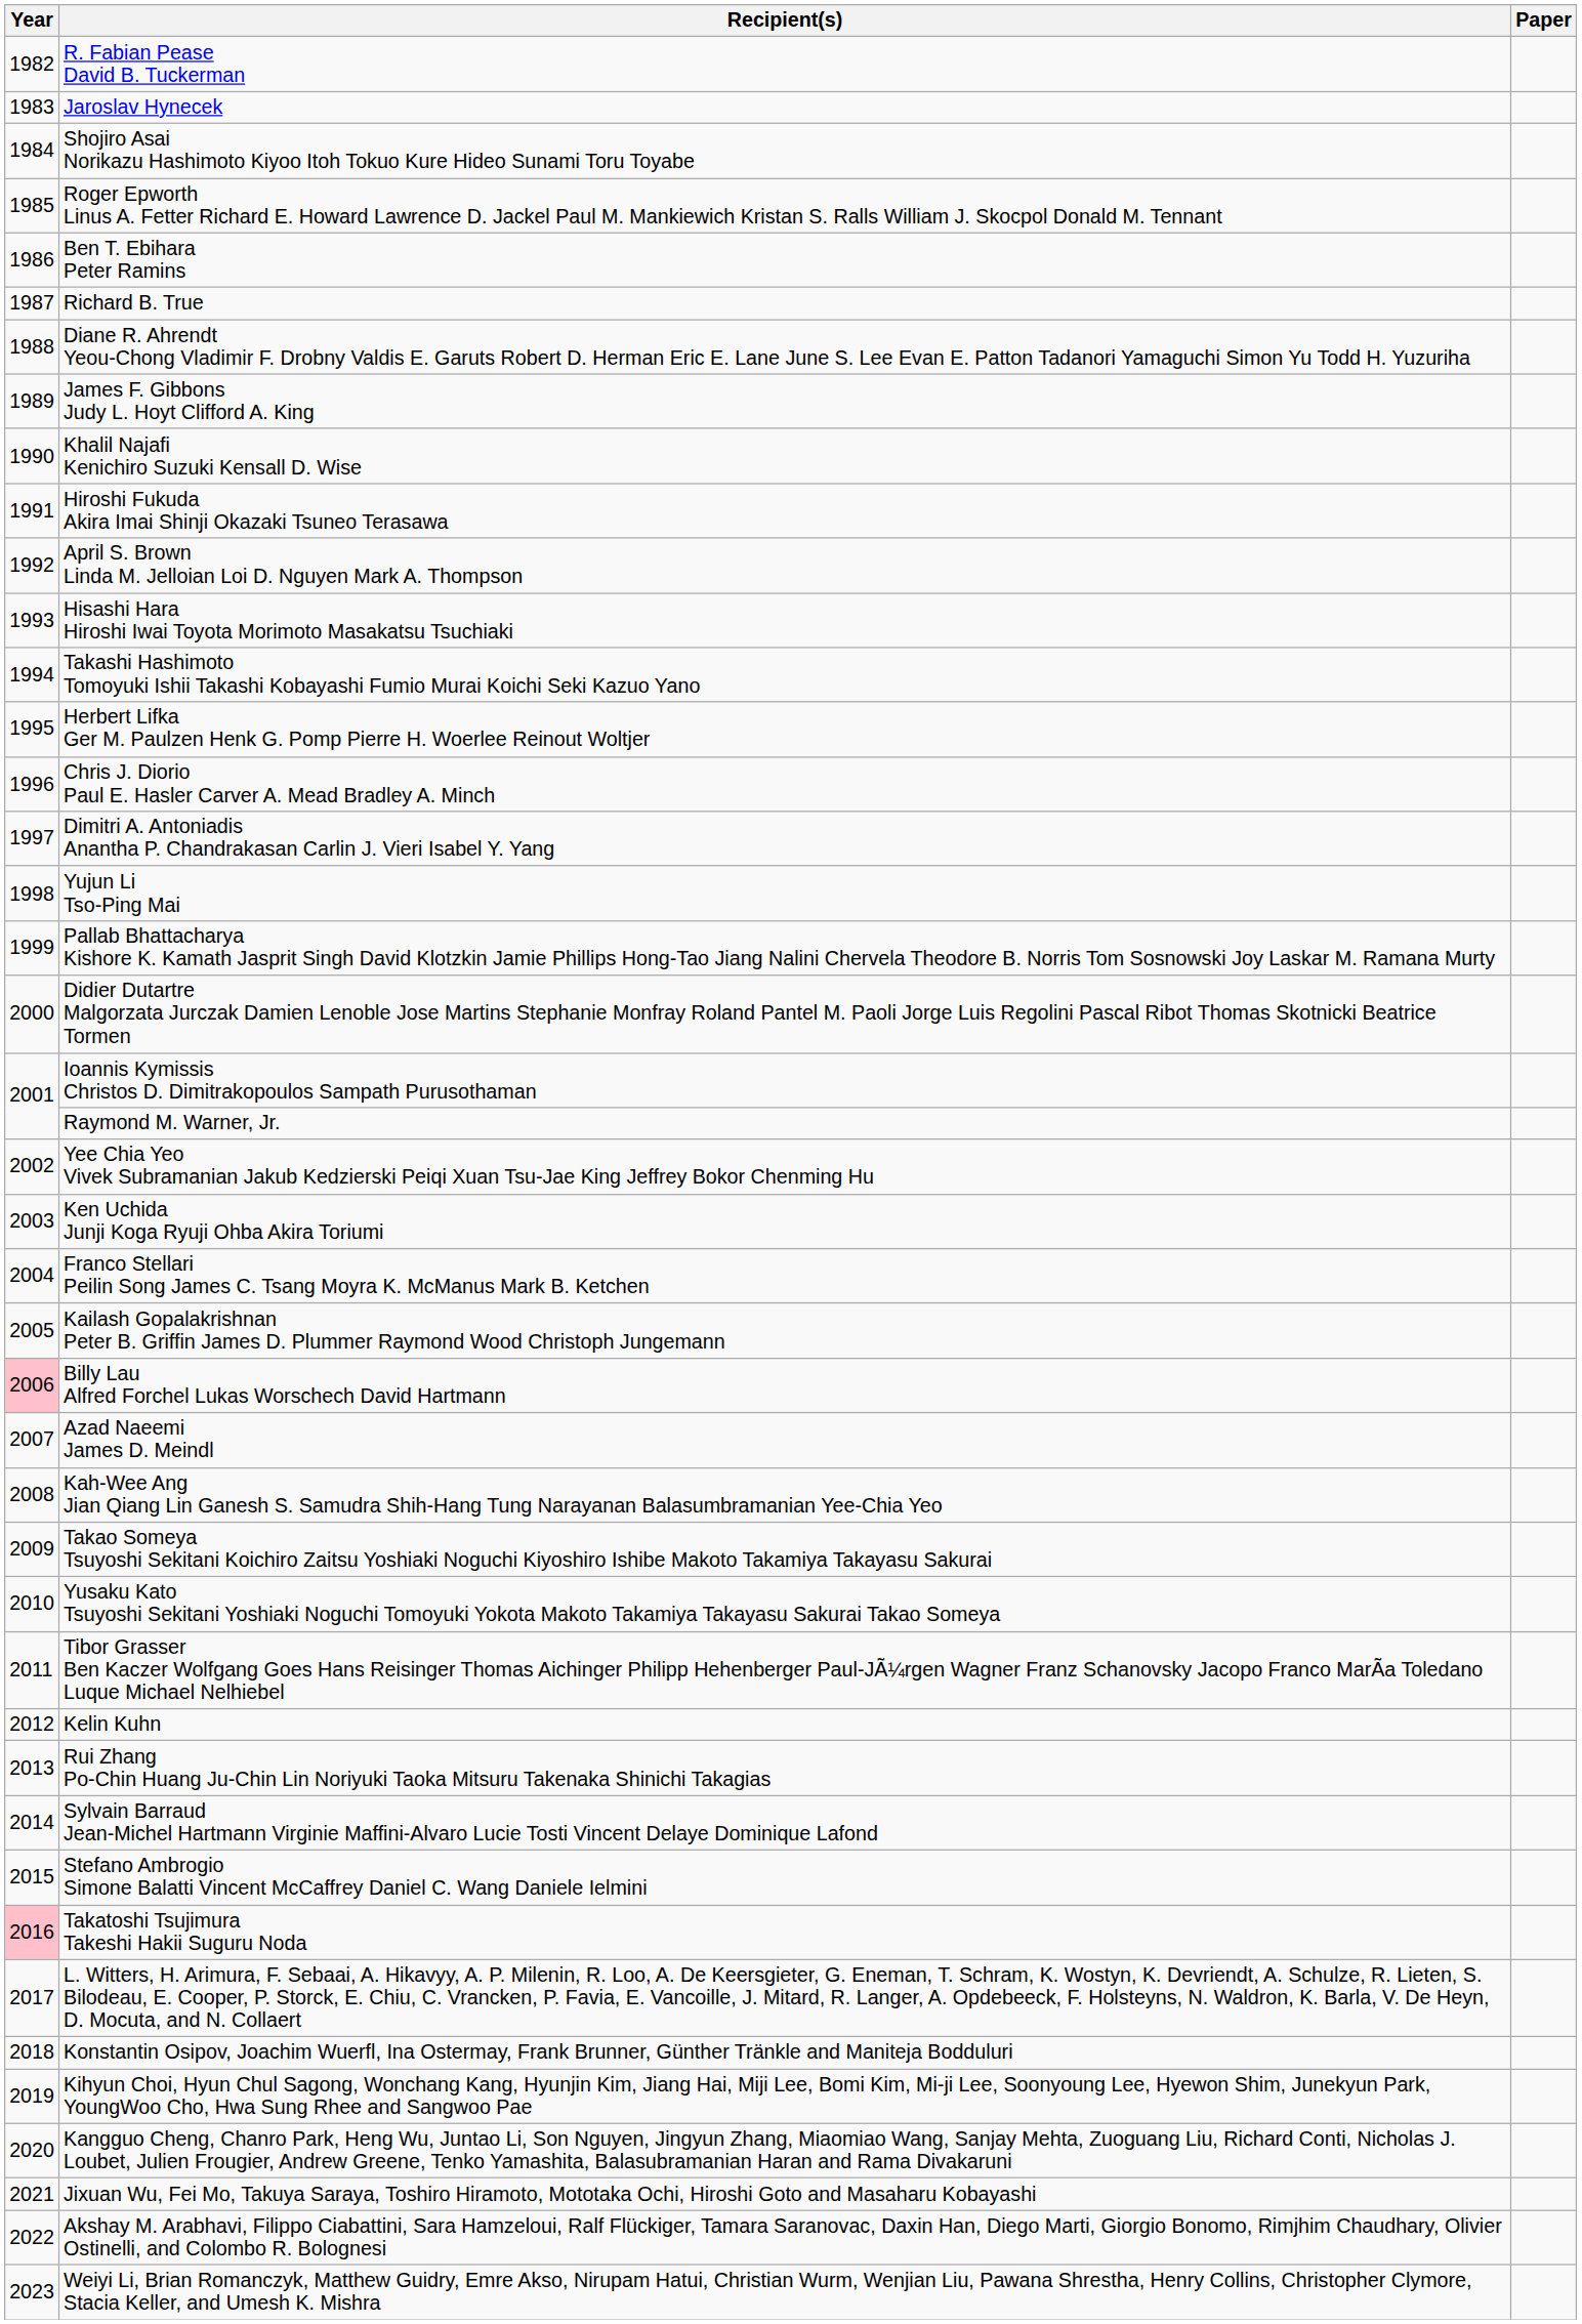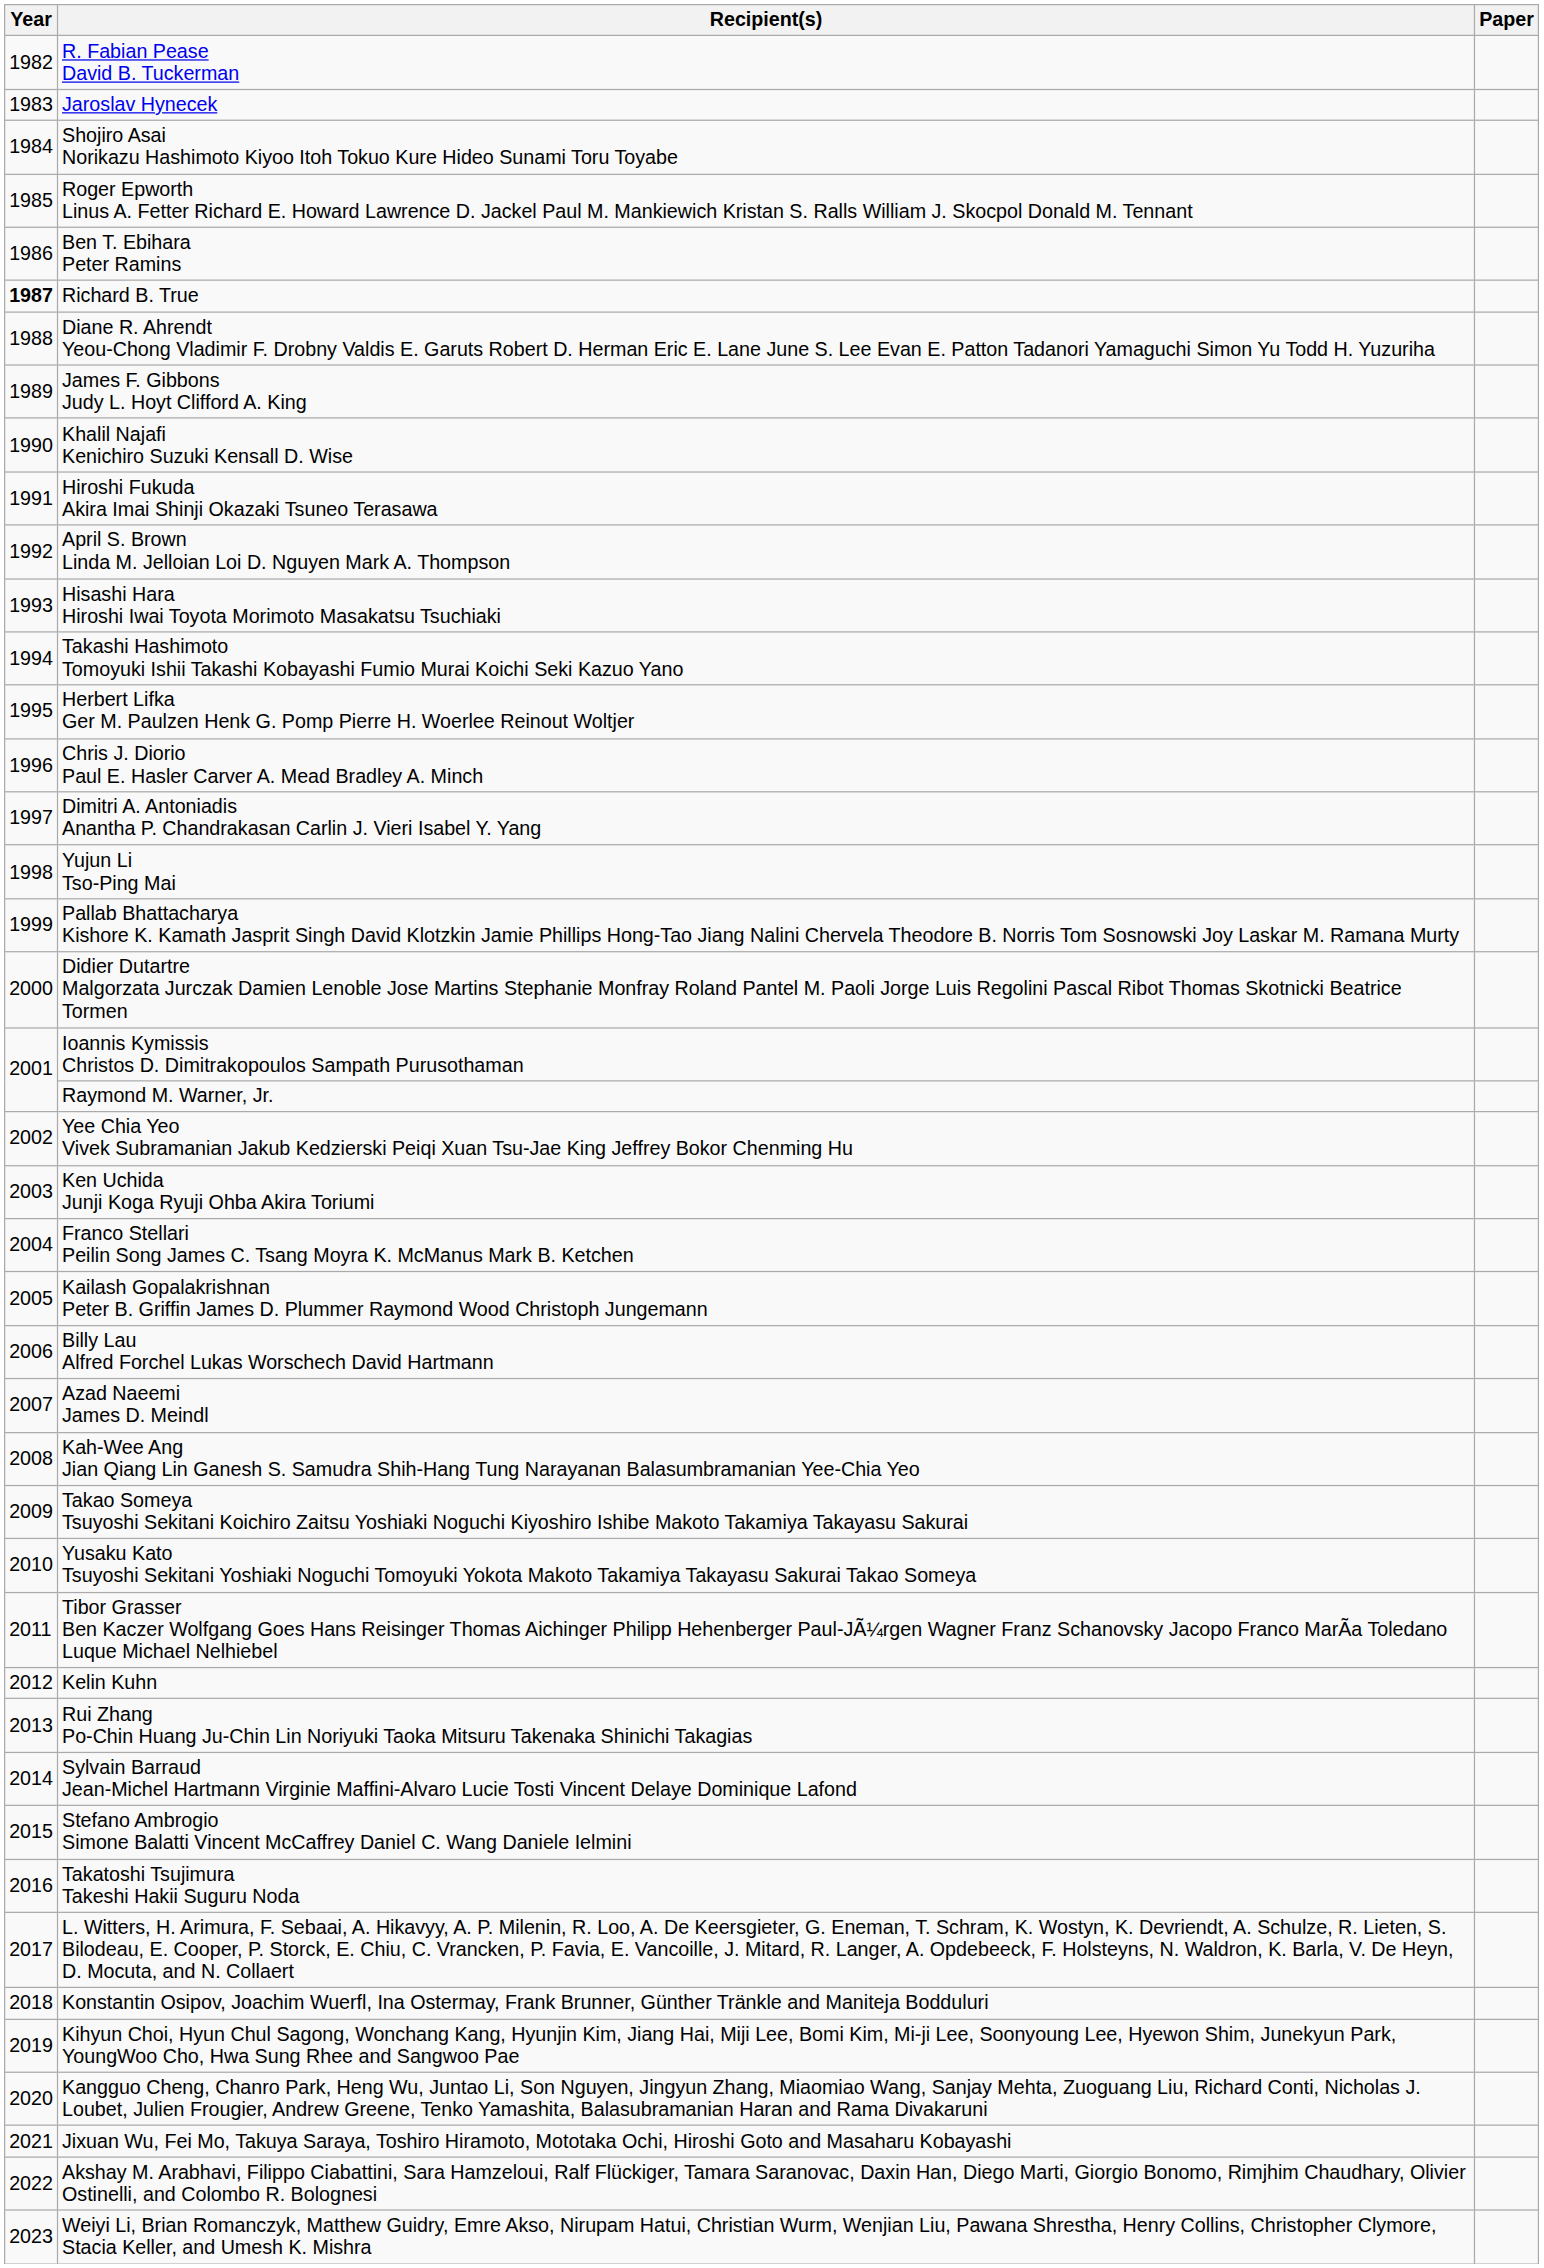Richard B. True | Year: normal -> bold
Billy Lau Alfred Forchel Lukas Worschech David Hartmann | Year: pink background -> no background
Takatoshi Tsujimura Takeshi Hakii Suguru Noda | Year: pink background -> no background
